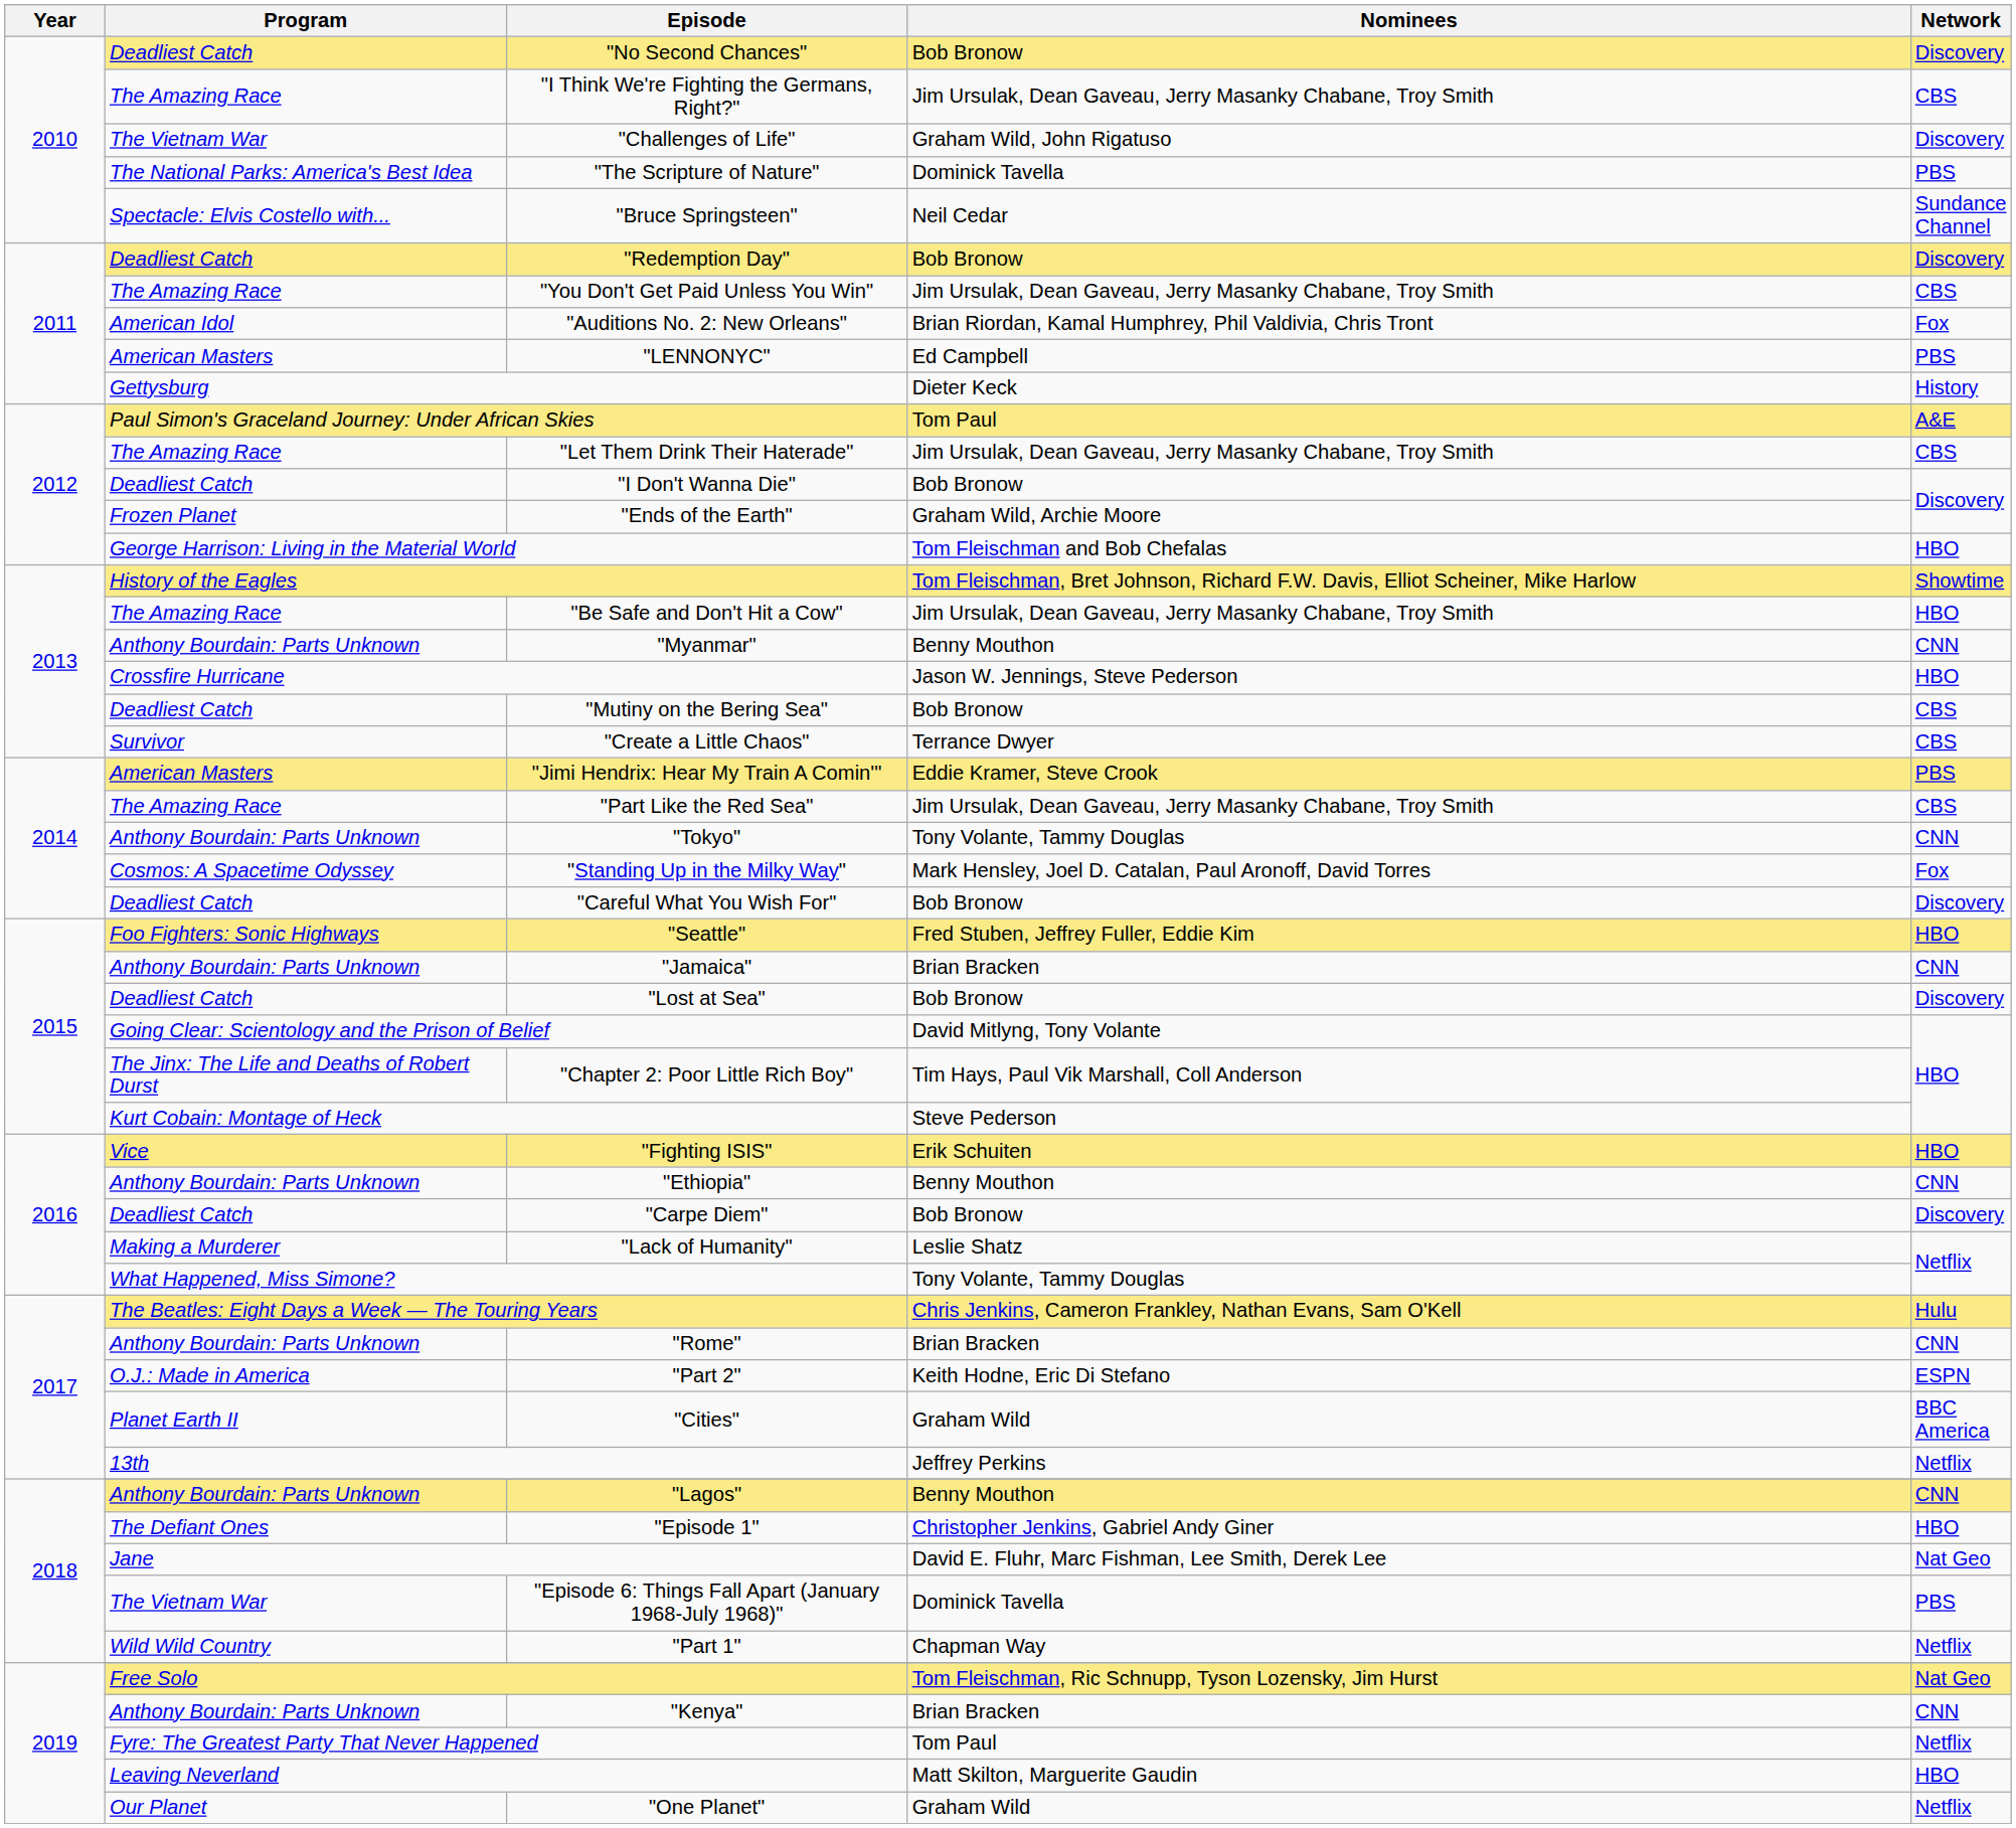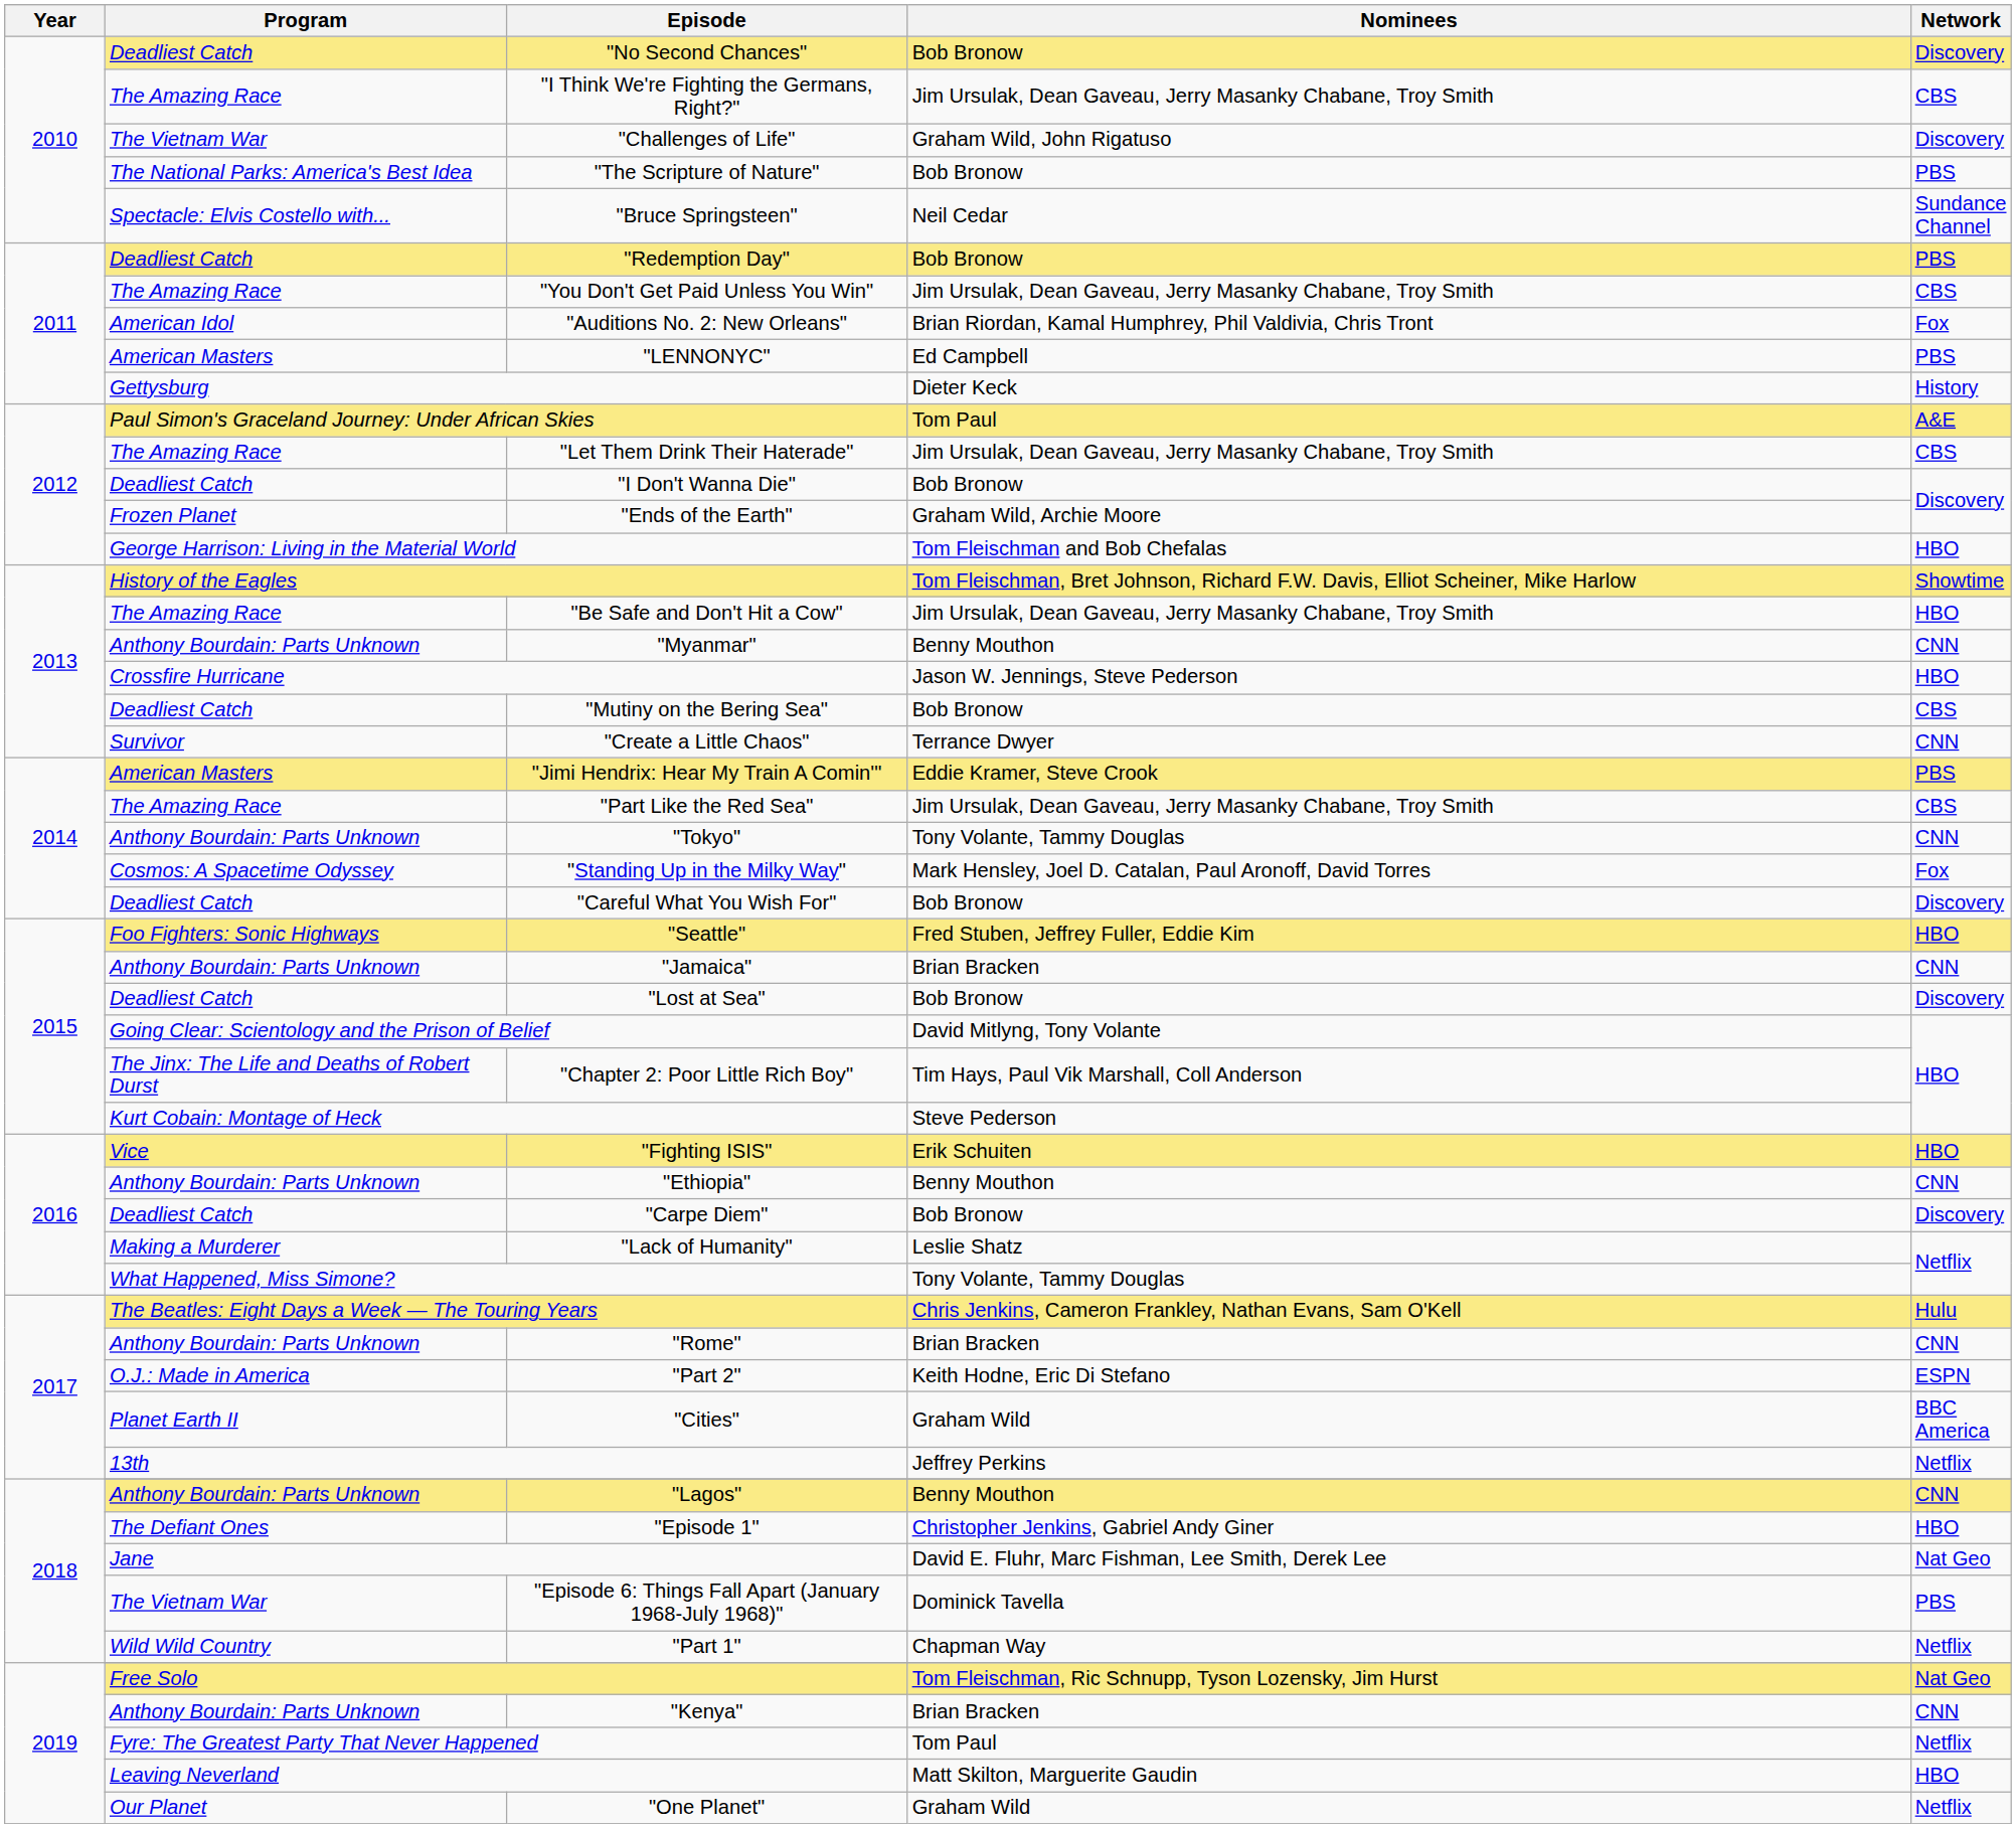"The Scripture of Nature" | Nominees: Dominick Tavella -> Bob Bronow
"Redemption Day" | Network: Discovery -> PBS
"Create a Little Chaos" | Network: CBS -> CNN
